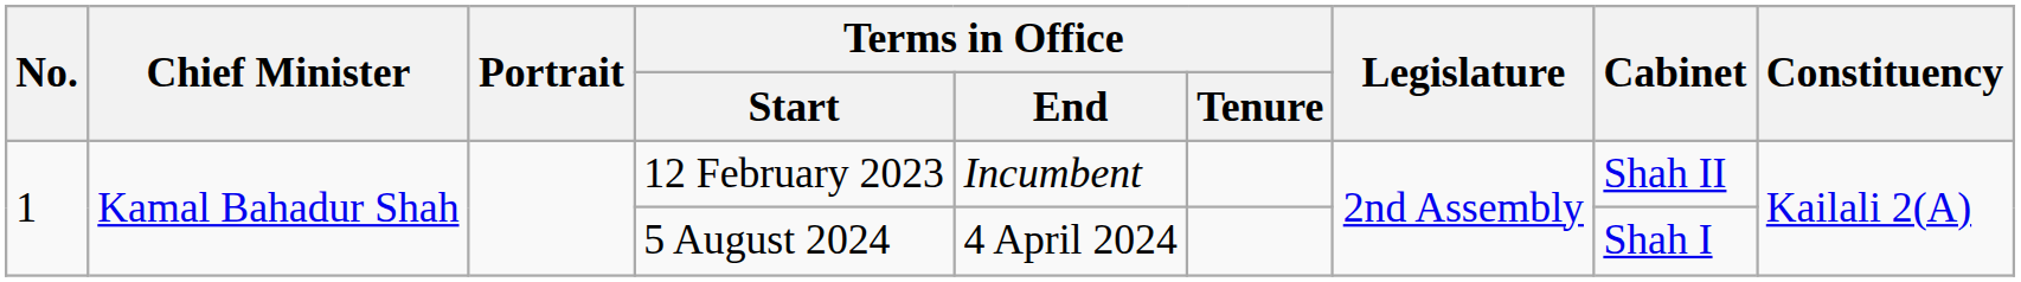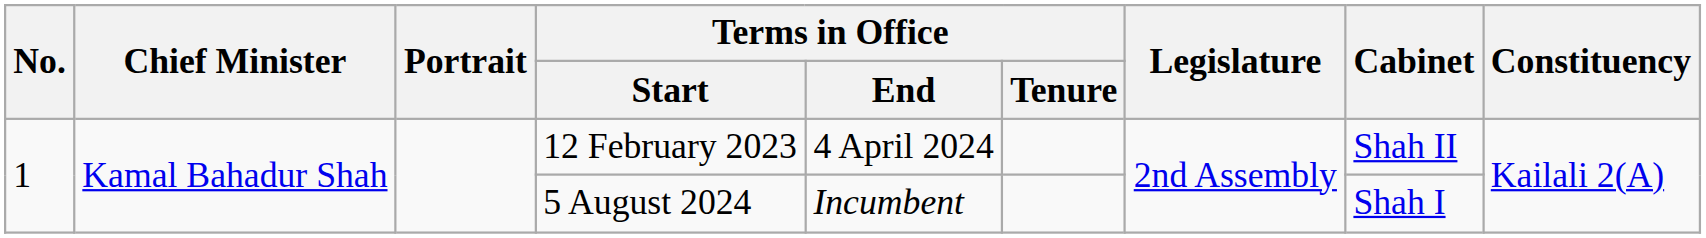12 February 2023 | Terms in Office / End: Incumbent -> 4 April 2024
5 August 2024 | Terms in Office / End: 4 April 2024 -> Incumbent
